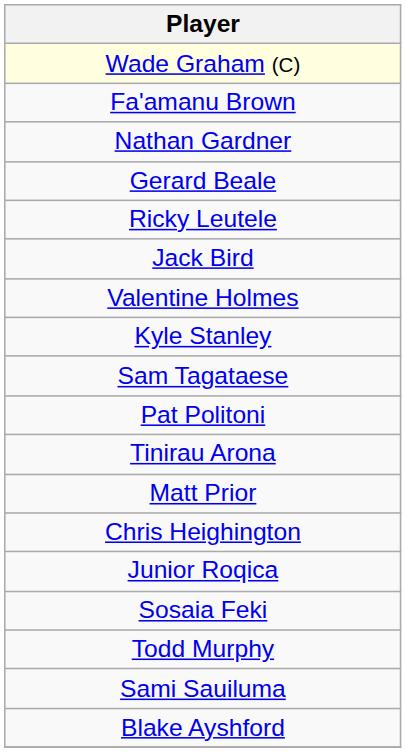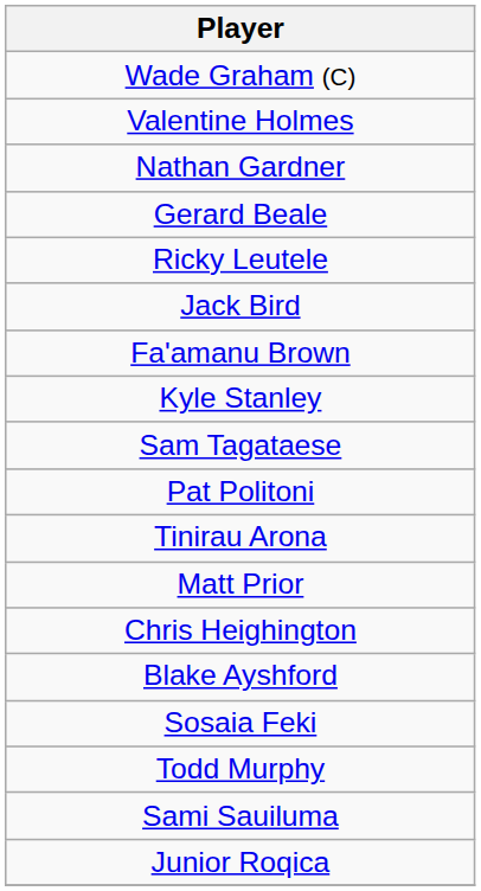row 2 | column 1: lightyellow background -> no background
row 3 | column 1: Fa'amanu Brown -> Valentine Holmes
row 8 | column 1: Valentine Holmes -> Fa'amanu Brown
row 15 | column 1: Junior Roqica -> Blake Ayshford
row 19 | column 1: Blake Ayshford -> Junior Roqica
